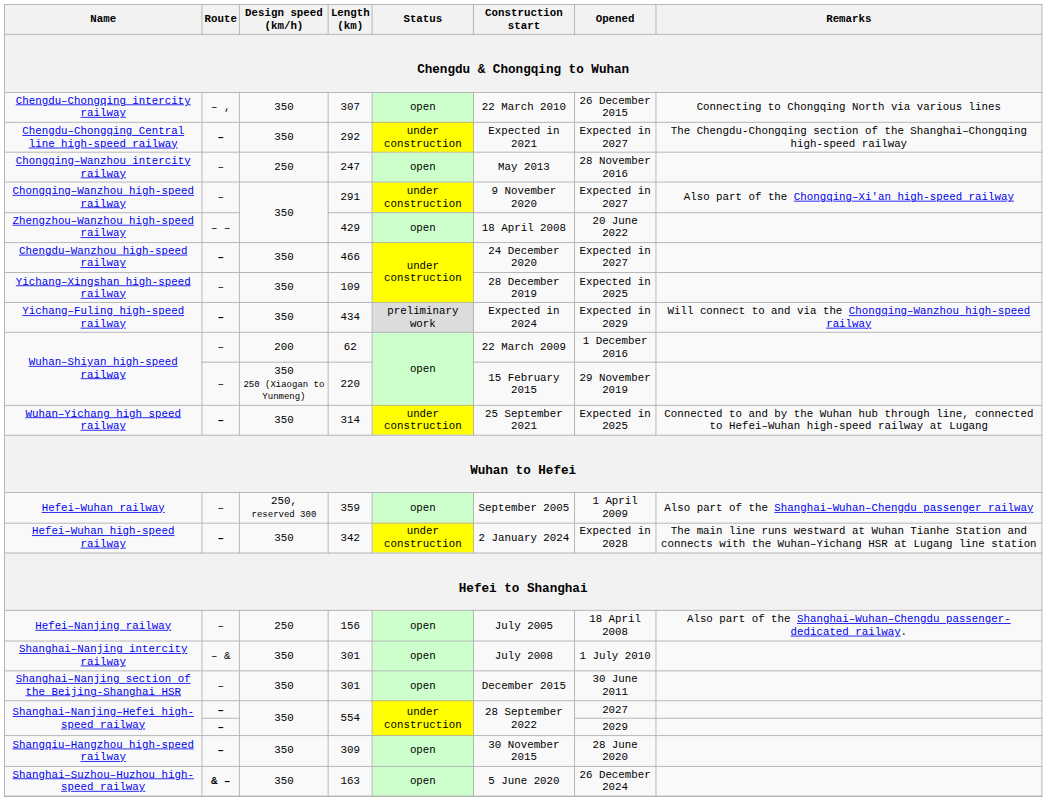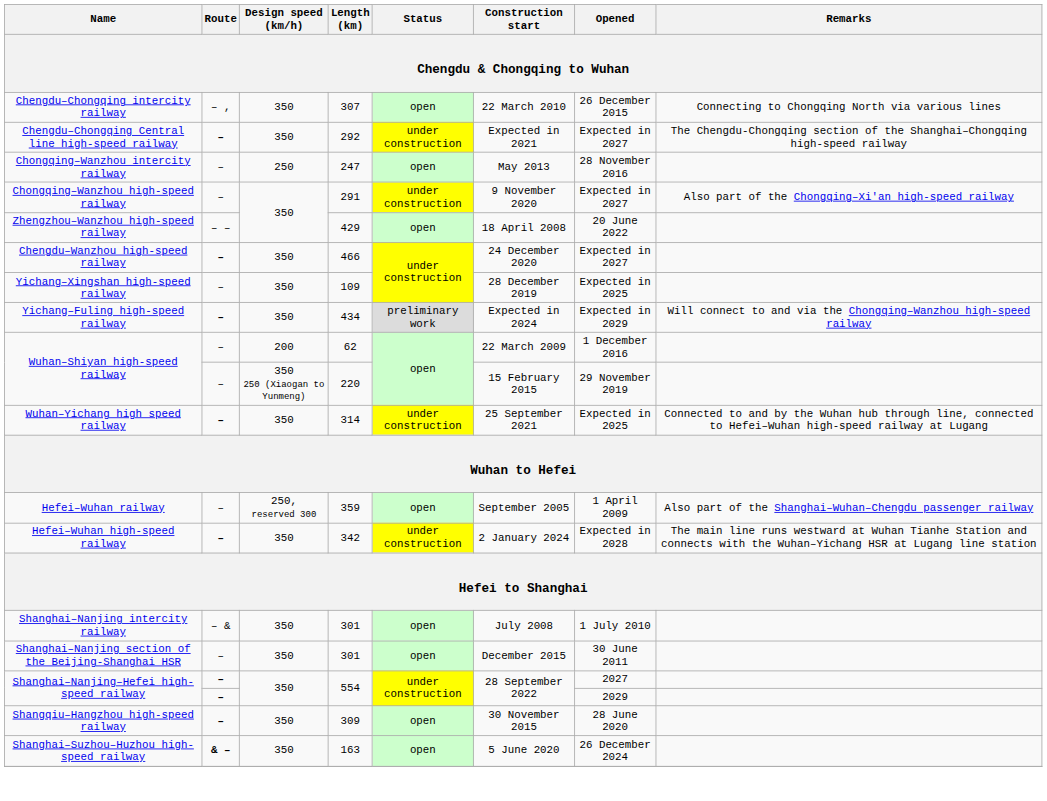- row: Hefei–Nanjing railway | – | 250 | 156 | open | July 2005 | 18 April 2008 | Also part of the Shanghai–Wuhan–Chengdu passenger-dedicated railway.
